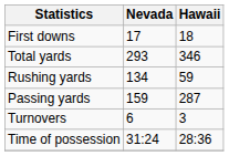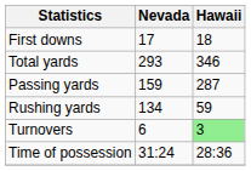rows swapped: Rushing yards <-> Passing yards
Turnovers | Hawaii: no background -> lightgreen background
